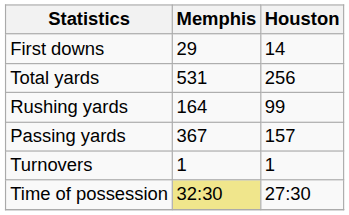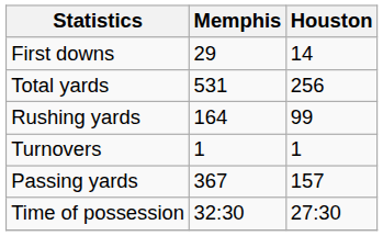rows swapped: Passing yards <-> Turnovers
Time of possession | Memphis: khaki background -> no background
